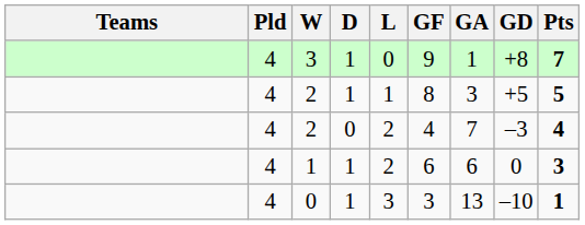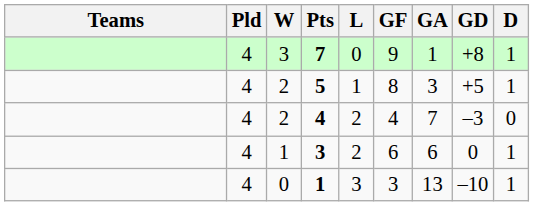columns swapped: D <-> Pts
